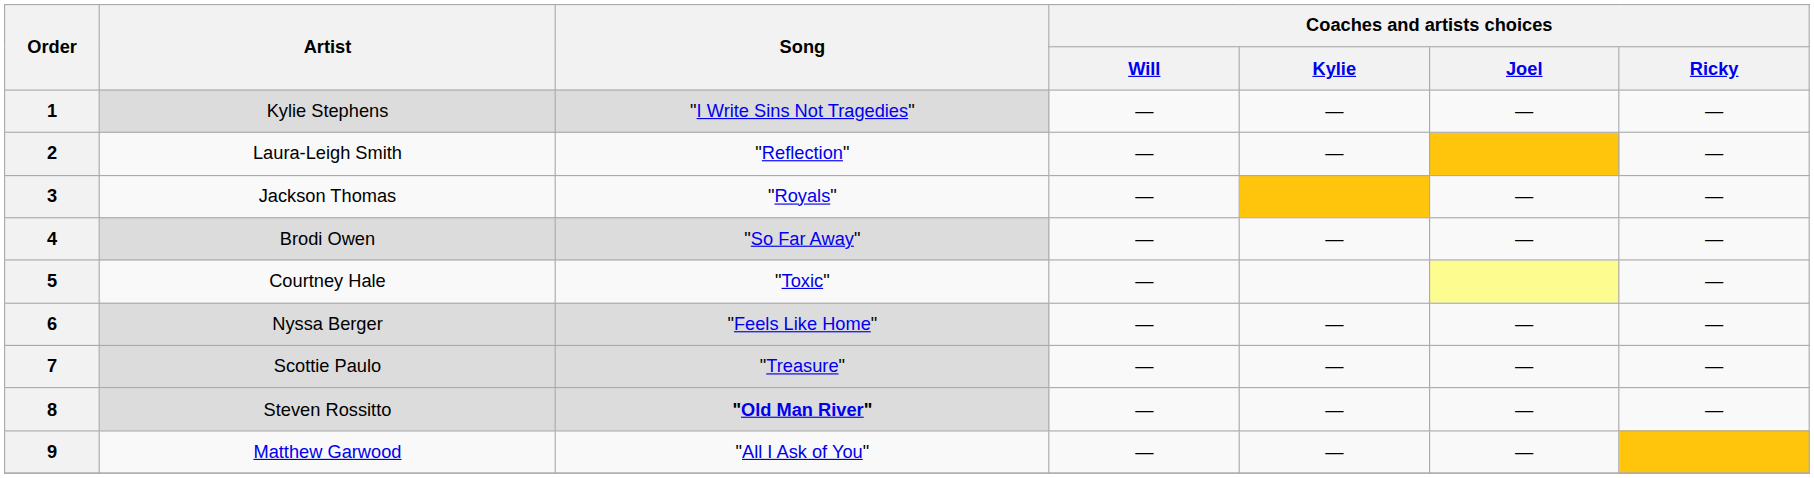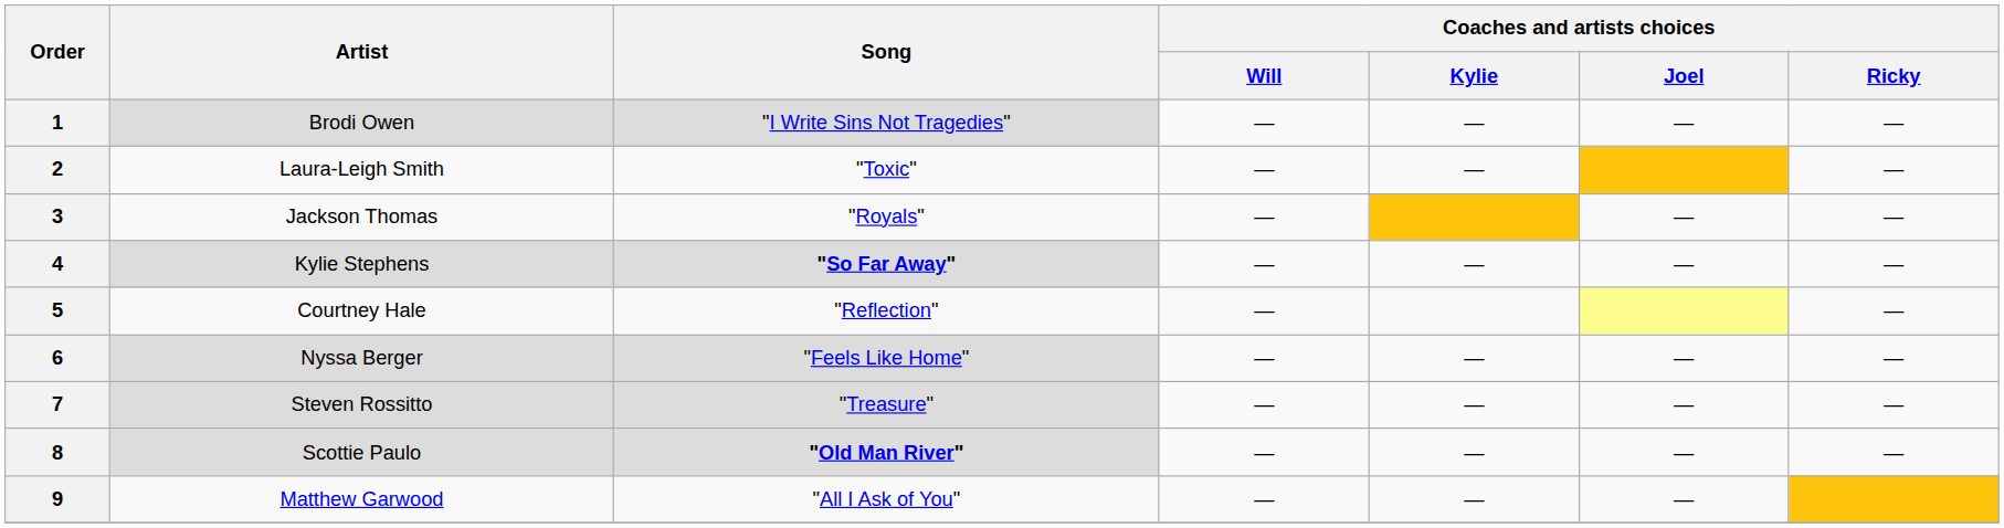1 | Artist: Kylie Stephens -> Brodi Owen
2 | Song: "Reflection" -> "Toxic"
4 | Artist: Brodi Owen -> Kylie Stephens
4 | Song: normal -> bold
5 | Song: "Toxic" -> "Reflection"
7 | Artist: Scottie Paulo -> Steven Rossitto
8 | Artist: Steven Rossitto -> Scottie Paulo
